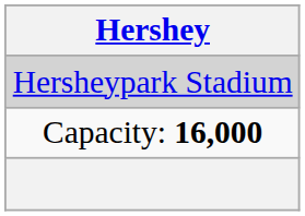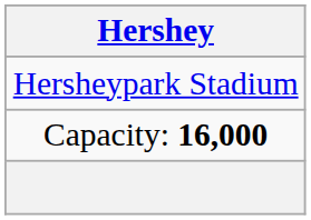row 2 | column 1: lightgrey background -> no background
